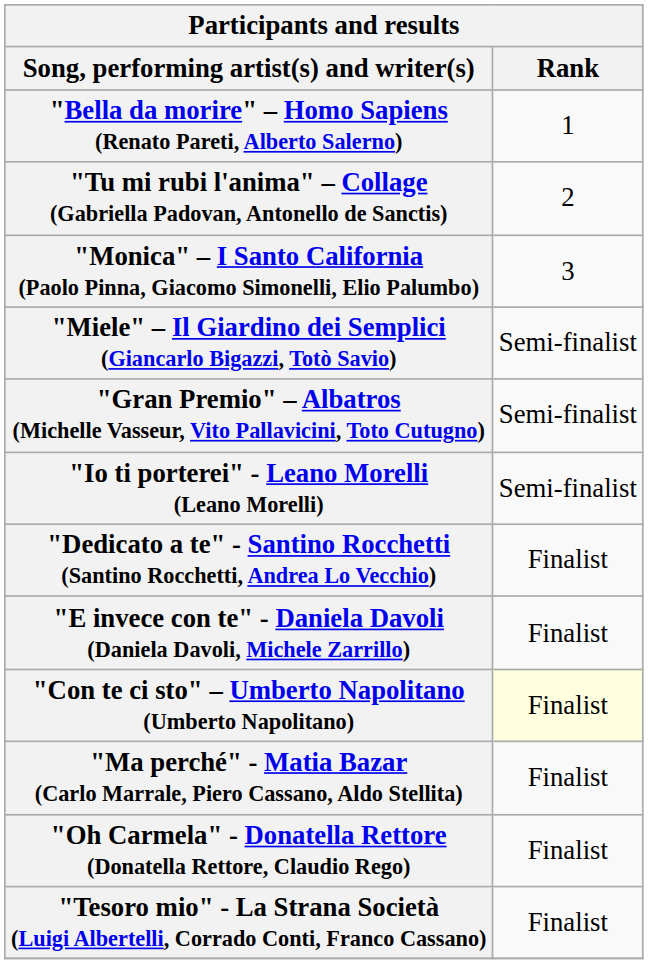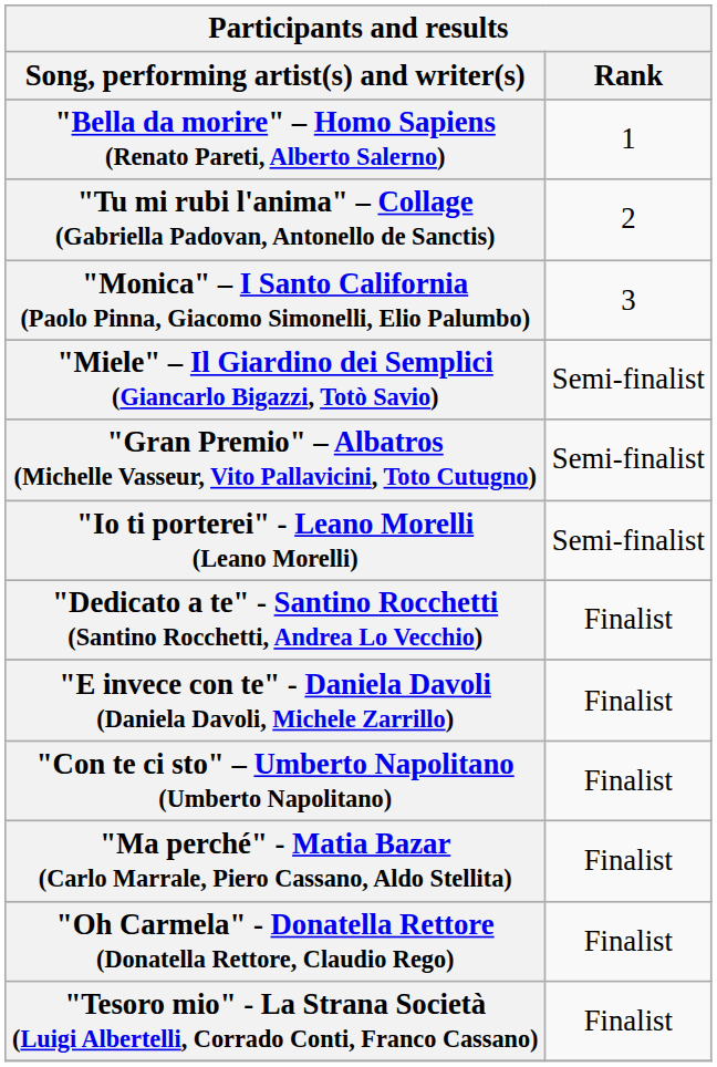"Con te ci sto" – Umberto Napolitano (Umberto Napolitano) | Rank: lightyellow background -> no background
